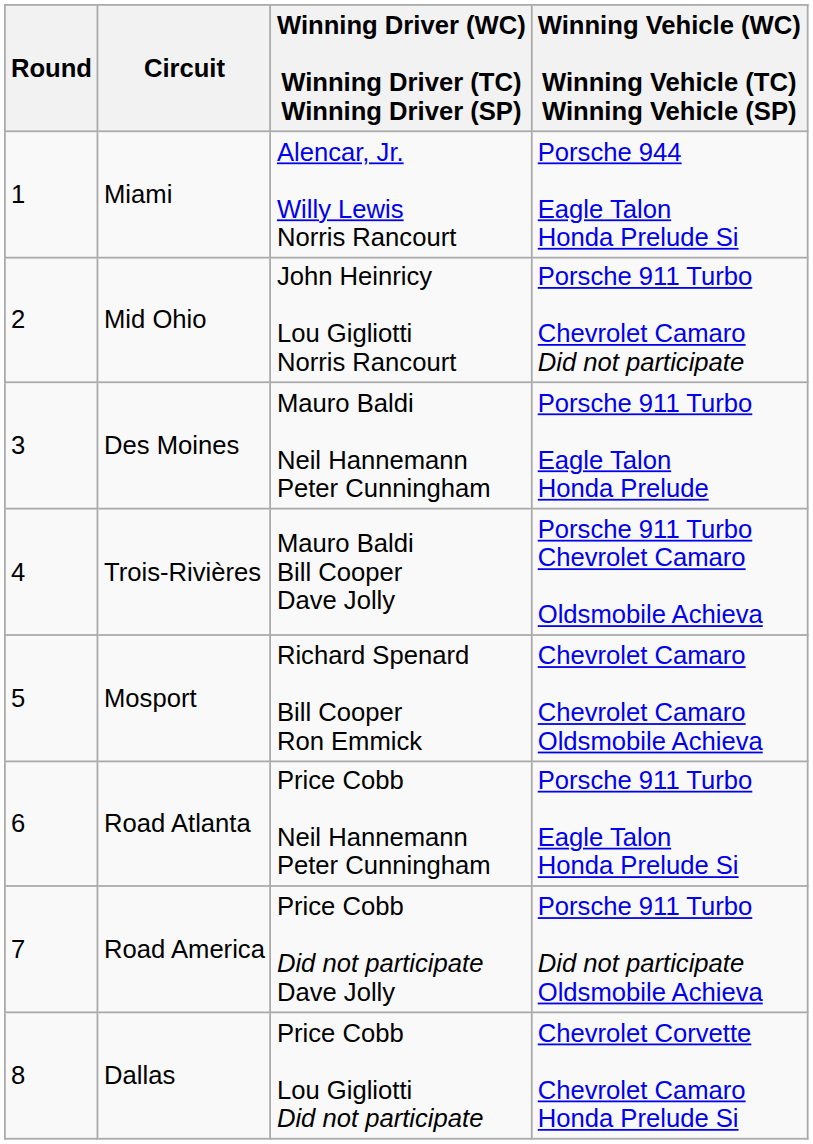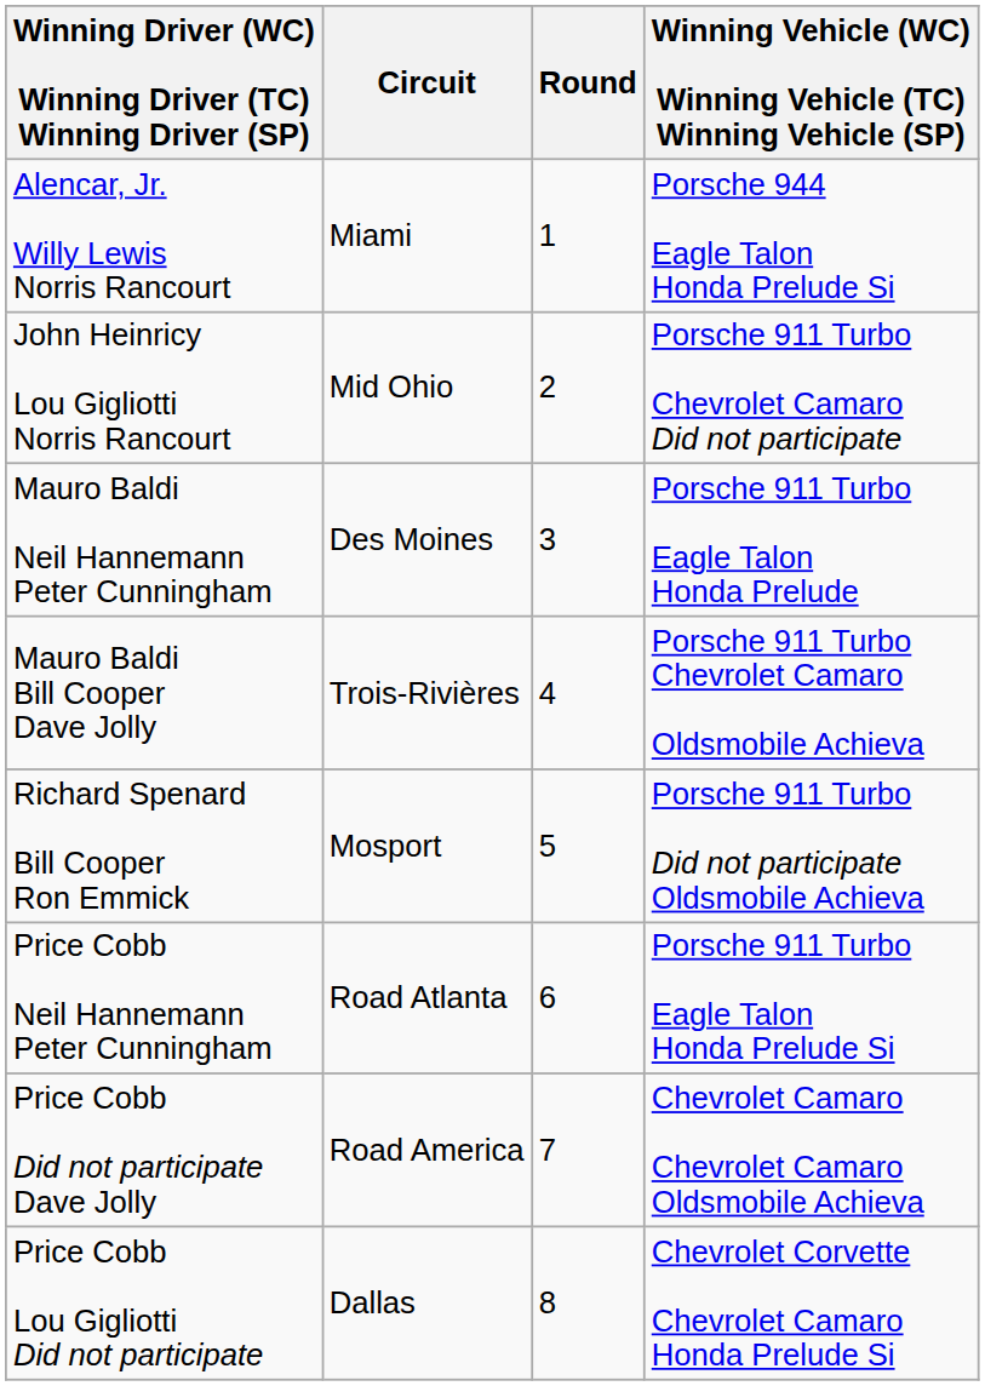columns swapped: Round <-> Winning Driver (WC) Winning Driver (TC) Winning Driver (SP)
Mosport | column 4: Chevrolet Camaro Chevrolet Camaro Oldsmobile Achieva -> Porsche 911 Turbo Did not participate Oldsmobile Achieva
Road America | column 4: Porsche 911 Turbo Did not participate Oldsmobile Achieva -> Chevrolet Camaro Chevrolet Camaro Oldsmobile Achieva
